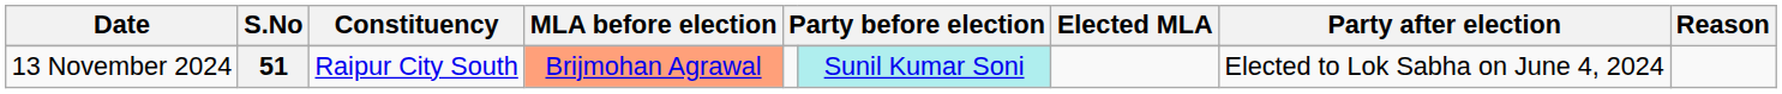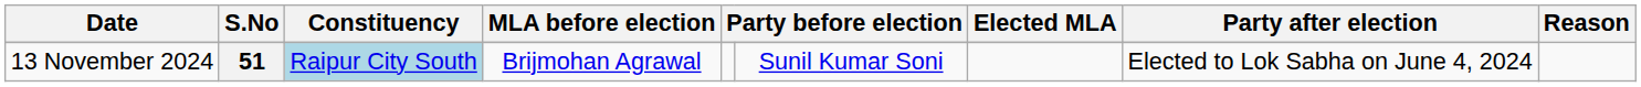51 | Constituency: no background -> lightblue background
51 | MLA before election: lightsalmon background -> no background
51 | column 6: paleturquoise background -> no background
